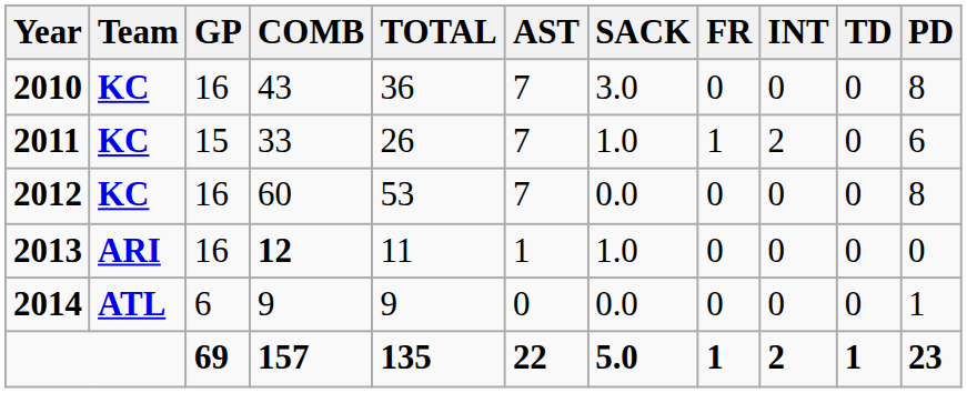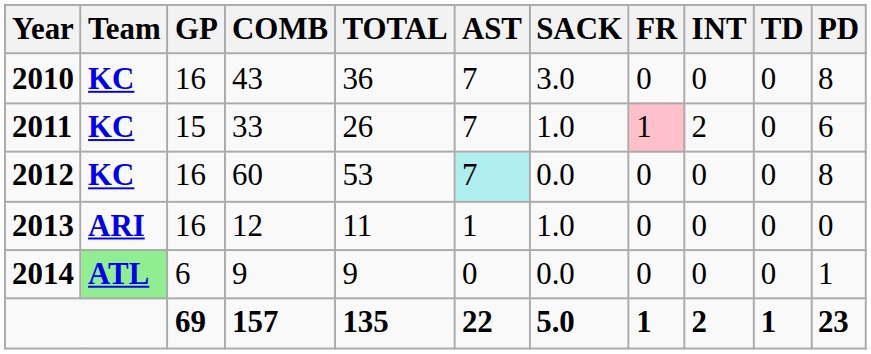2011 | FR: no background -> pink background
2012 | AST: no background -> paleturquoise background
2013 | COMB: bold -> normal
2014 | Team: no background -> lightgreen background
